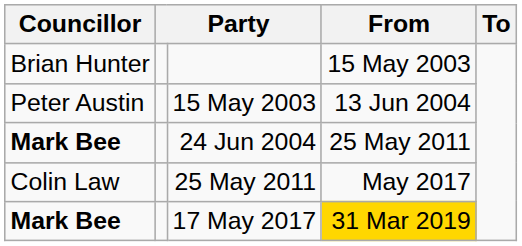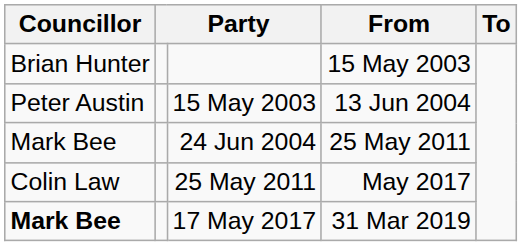24 Jun 2004 | Councillor: bold -> normal
17 May 2017 | From: gold background -> no background
